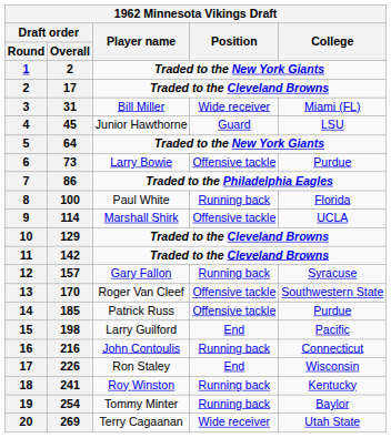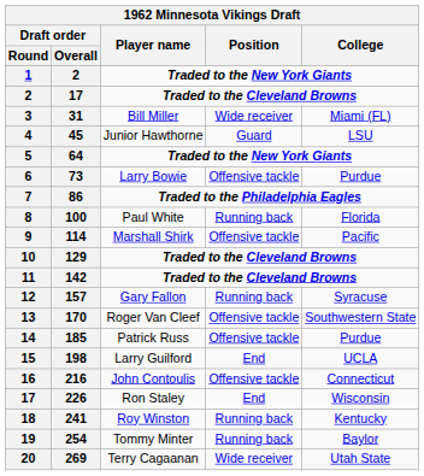9 | College: UCLA -> Pacific
15 | College: Pacific -> UCLA
16 | Position: Running back -> Offensive tackle
